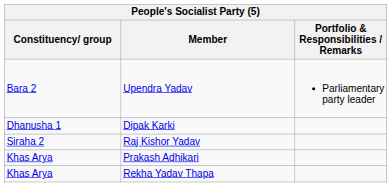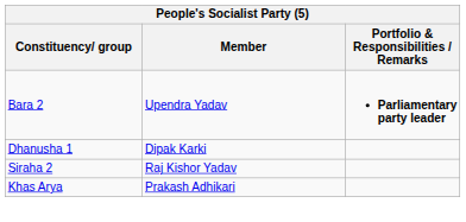Upendra Yadav | Portfolio & Responsibilities / Remarks: normal -> bold
- row: Khas Arya | Rekha Yadav Thapa
